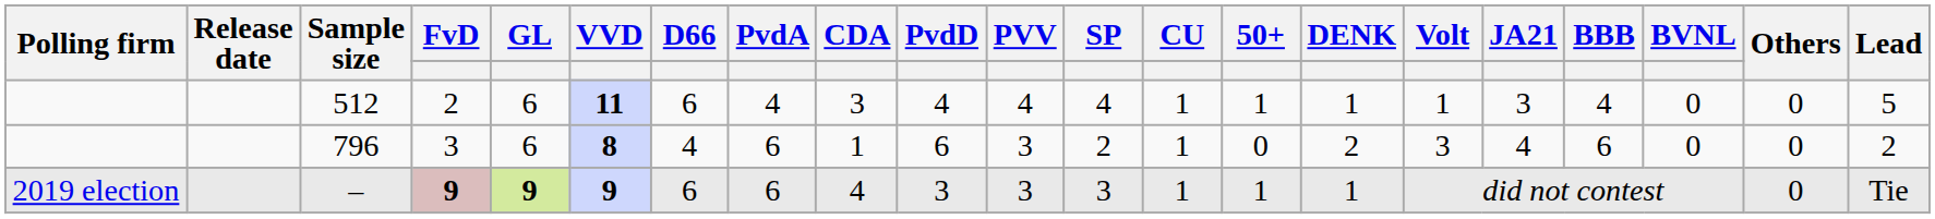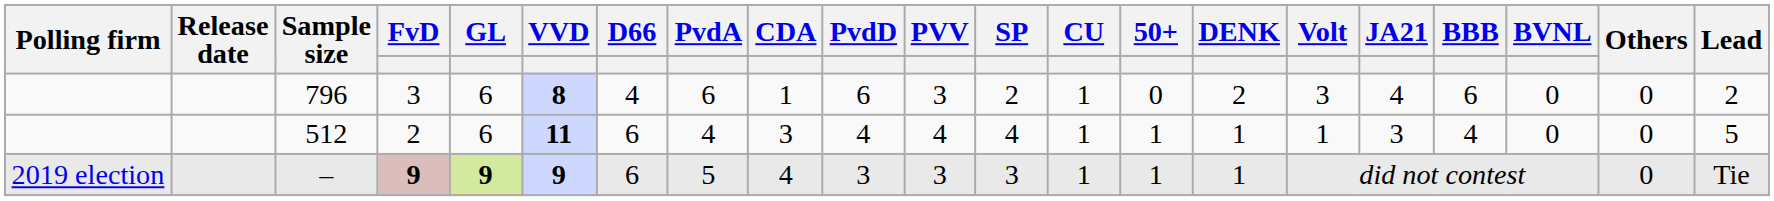rows swapped: 796 <-> 512
– | PvdA: 6 -> 5
